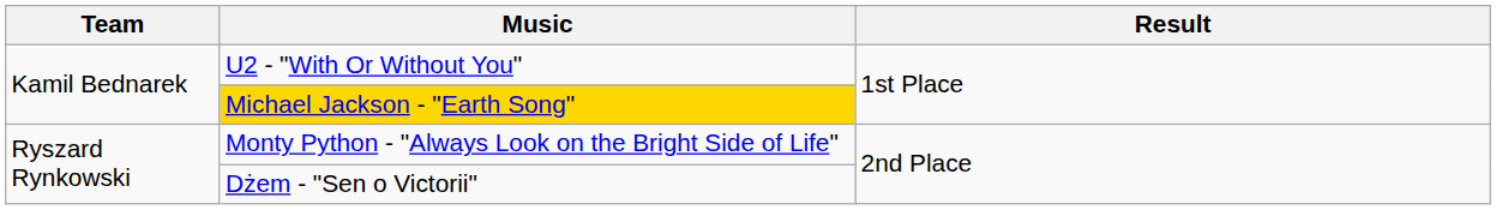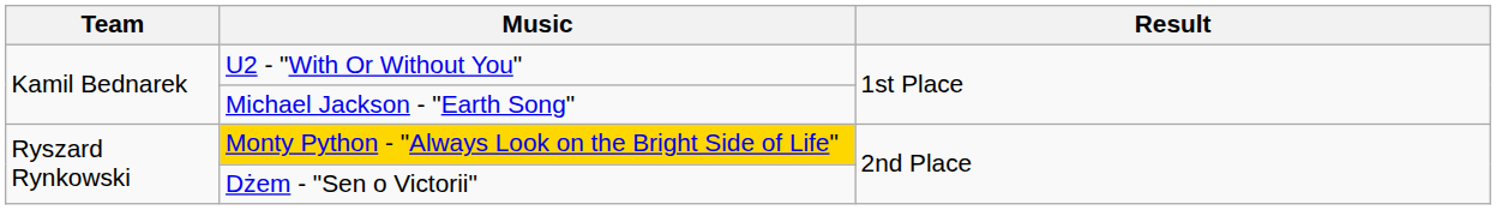Michael Jackson - "Earth Song" | Music: gold background -> no background
Monty Python - "Always Look on the Bright Side of Life" | Music: no background -> gold background
